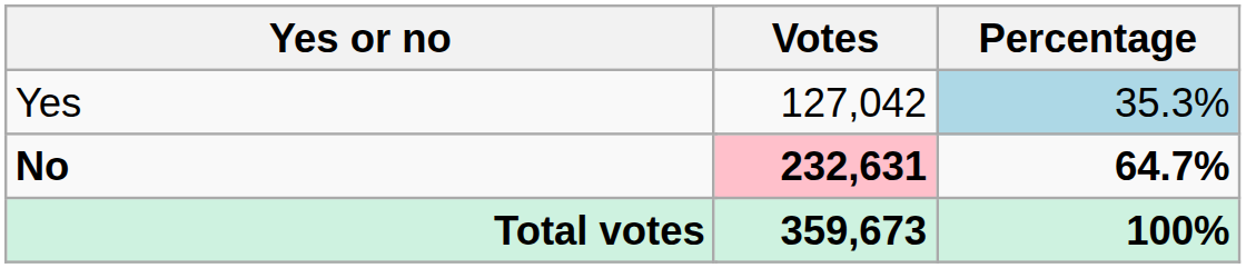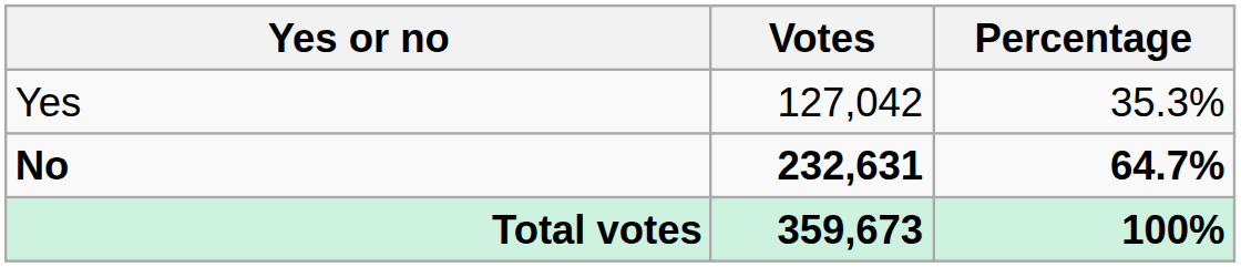Yes | Percentage: lightblue background -> no background
No | Votes: pink background -> no background
